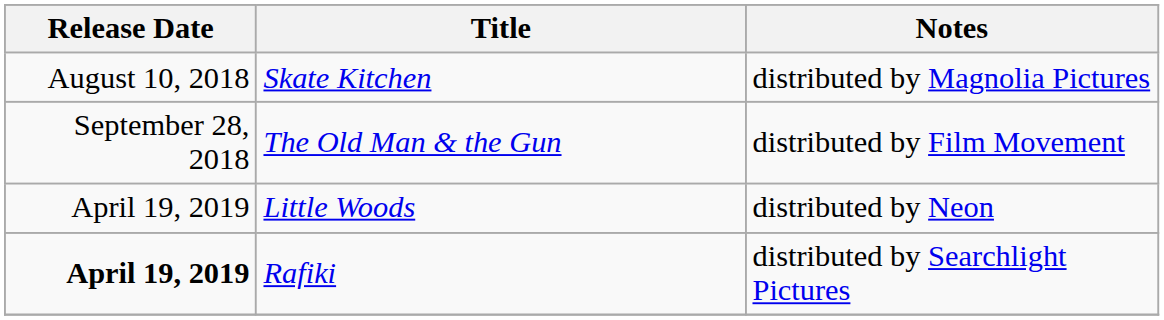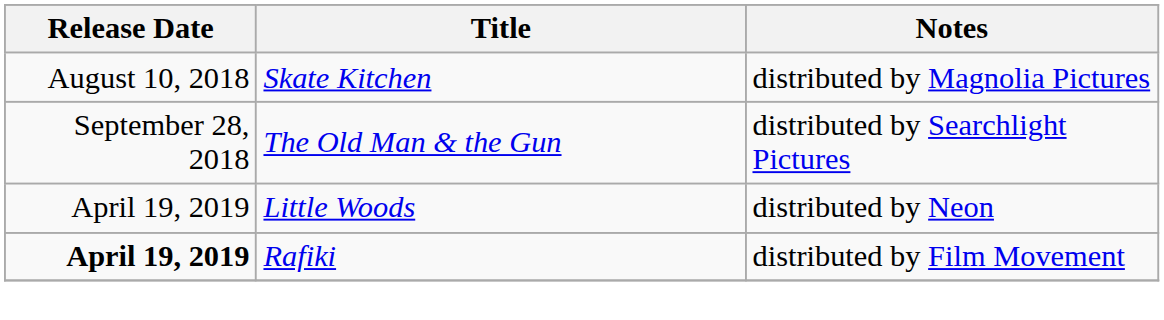The Old Man & the Gun | Notes: distributed by Film Movement -> distributed by Searchlight Pictures
Rafiki | Notes: distributed by Searchlight Pictures -> distributed by Film Movement
